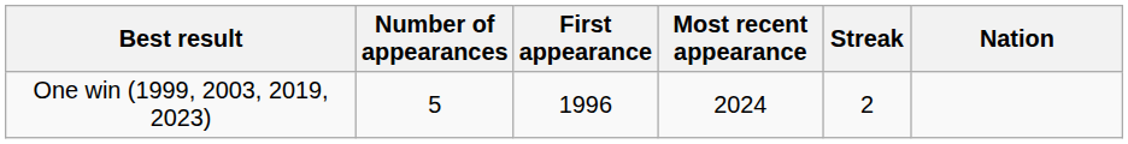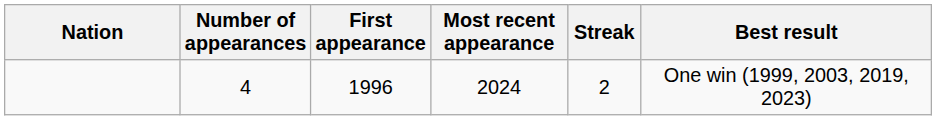columns swapped: Nation <-> Best result
row 2 | Number of appearances: 5 -> 4
